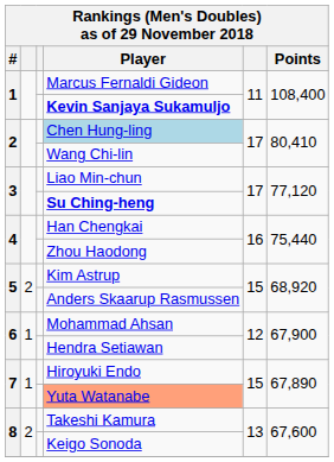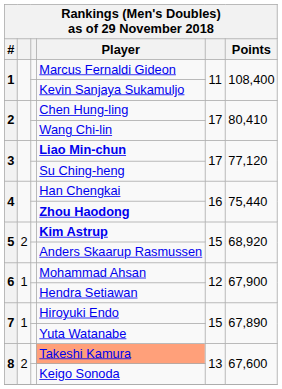Kevin Sanjaya Sukamuljo | Player: bold -> normal
Chen Hung-ling | Player: lightblue background -> no background
Liao Min-chun | Player: normal -> bold
Su Ching-heng | Player: bold -> normal
Zhou Haodong | Player: normal -> bold
Kim Astrup | Player: normal -> bold
Yuta Watanabe | Player: lightsalmon background -> no background
Takeshi Kamura | Player: no background -> lightsalmon background
